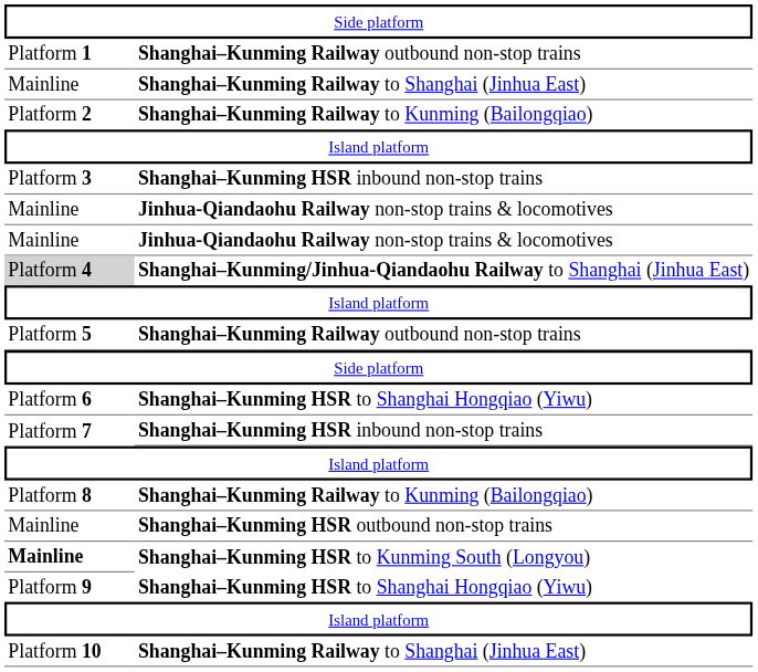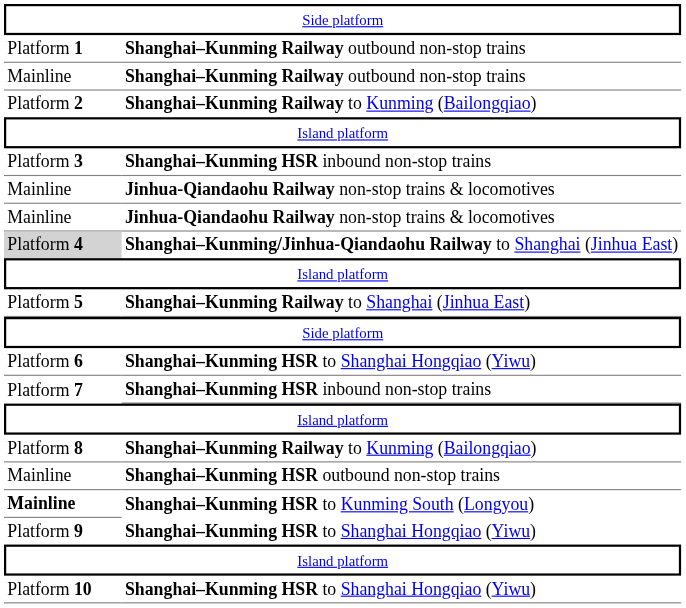row 3 | column 2: Shanghai–Kunming Railway to Shanghai (Jinhua East) -> Shanghai–Kunming Railway outbound non-stop trains
row 11 | column 2: Shanghai–Kunming Railway outbound non-stop trains -> Shanghai–Kunming Railway to Shanghai (Jinhua East)
row 21 | column 2: Shanghai–Kunming Railway to Shanghai (Jinhua East) -> Shanghai–Kunming HSR to Shanghai Hongqiao (Yiwu)
